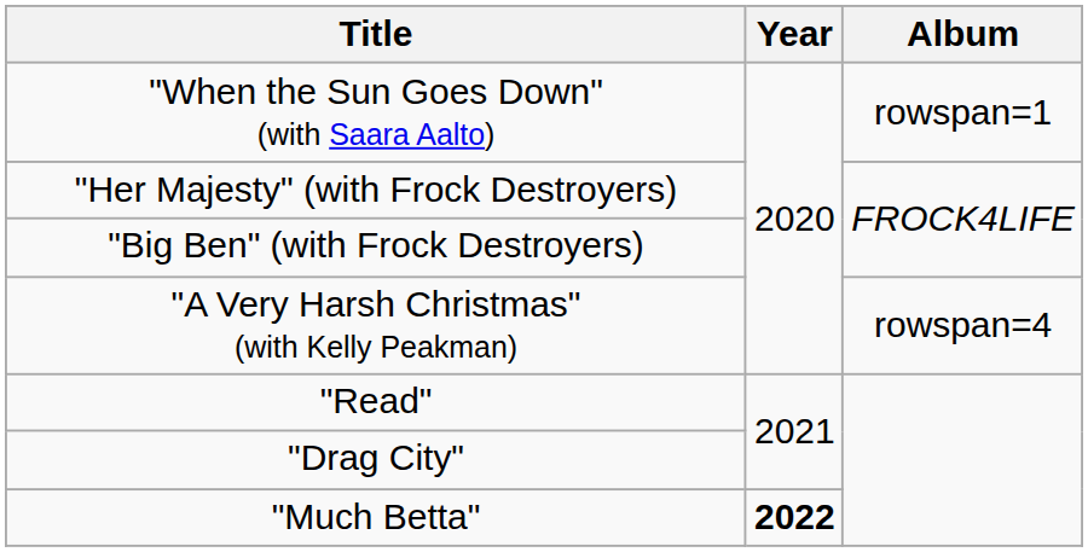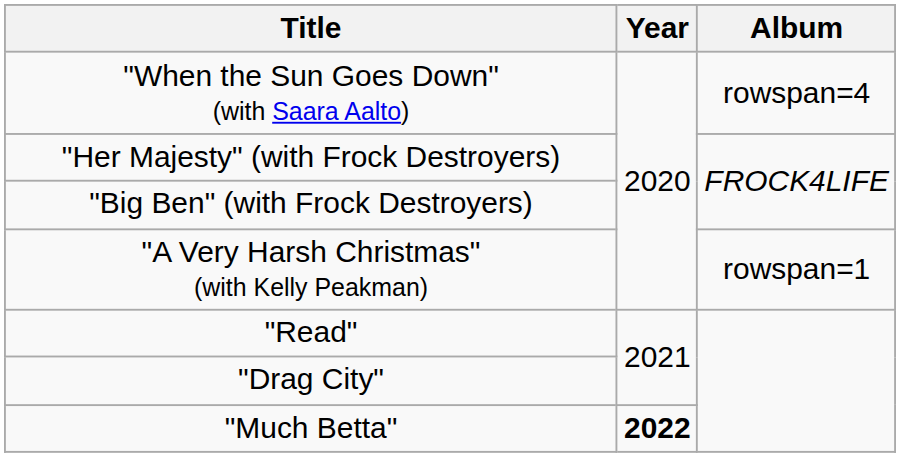"When the Sun Goes Down" (with Saara Aalto) | Album: rowspan=1 -> rowspan=4
"A Very Harsh Christmas" (with Kelly Peakman) | Album: rowspan=4 -> rowspan=1
